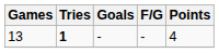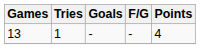13 | Tries: bold -> normal
